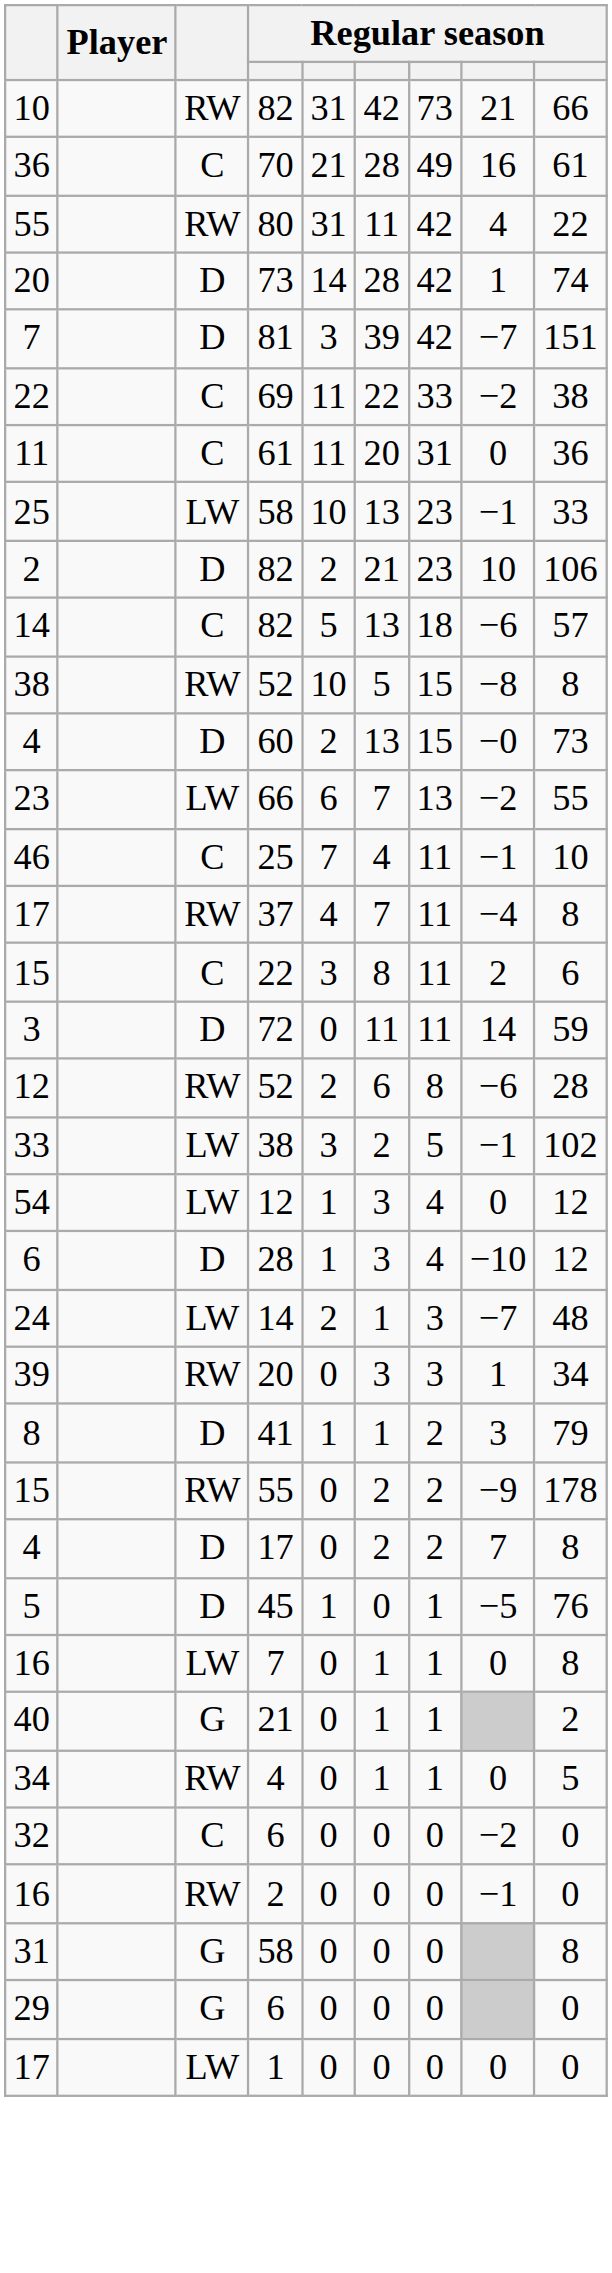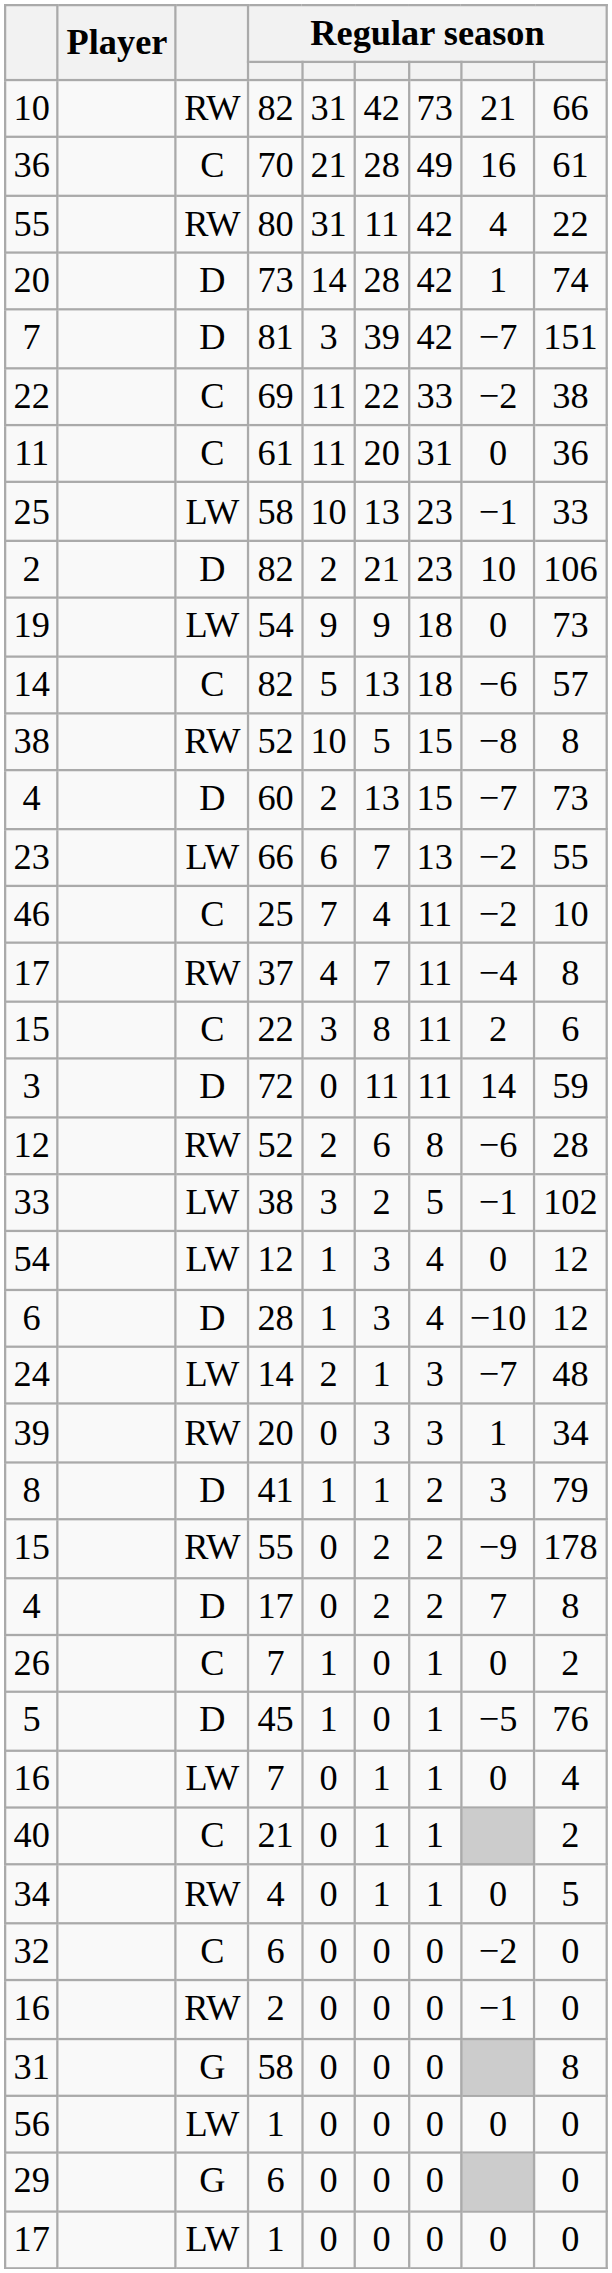+ row: 19 | LW | 54 | 9 | 9 | 18 | 0 | 73
4 / 60 | column 8: −0 -> −7
46 | column 8: −1 -> −2
+ row: 26 | C | 7 | 1 | 0 | 1 | 0 | 2
16 / 7 | column 9: 8 -> 4
40 | column 3: G -> C
+ row: 56 | LW | 1 | 0 | 0 | 0 | 0 | 0
